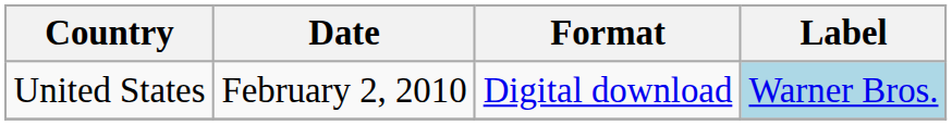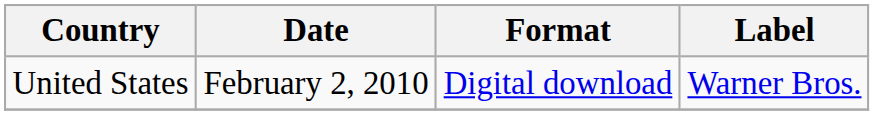United States | Label: lightblue background -> no background
